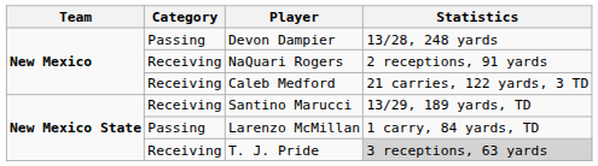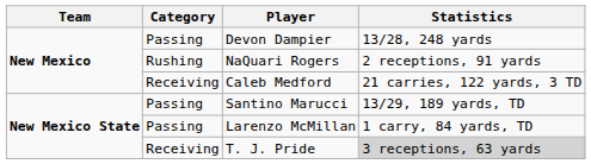NaQuari Rogers | Category: Receiving -> Rushing
Santino Marucci | Category: Receiving -> Passing
